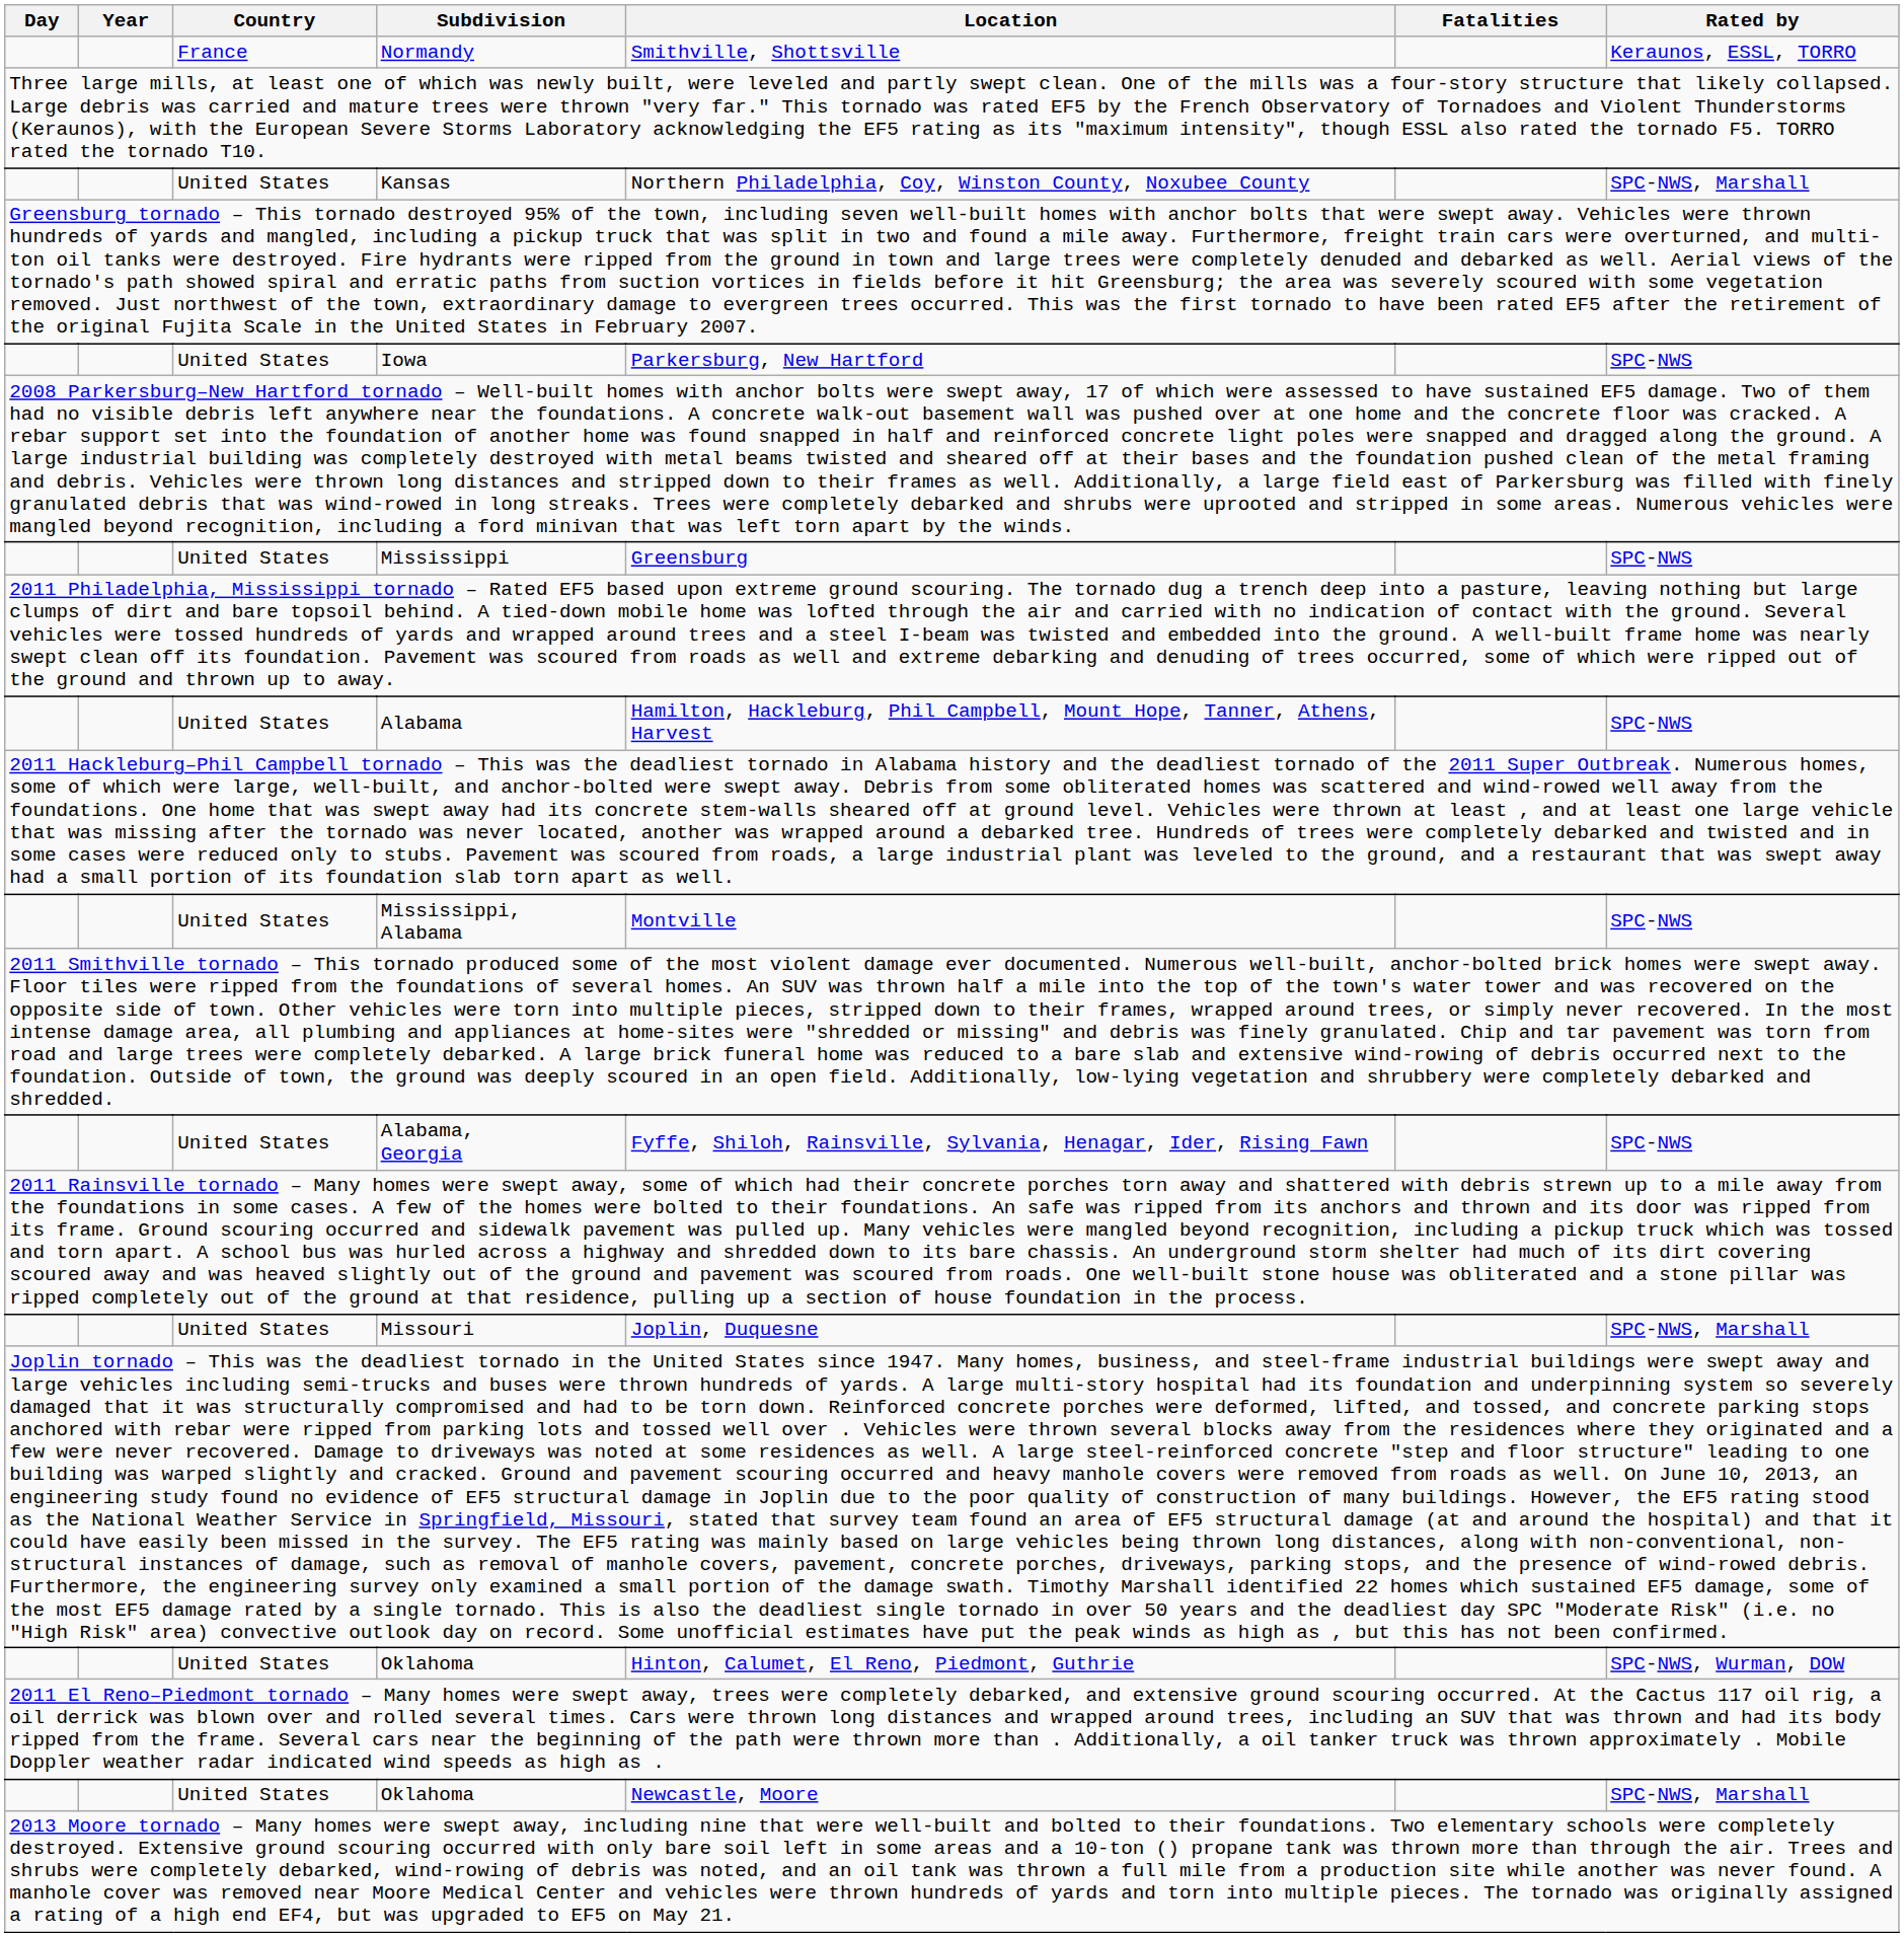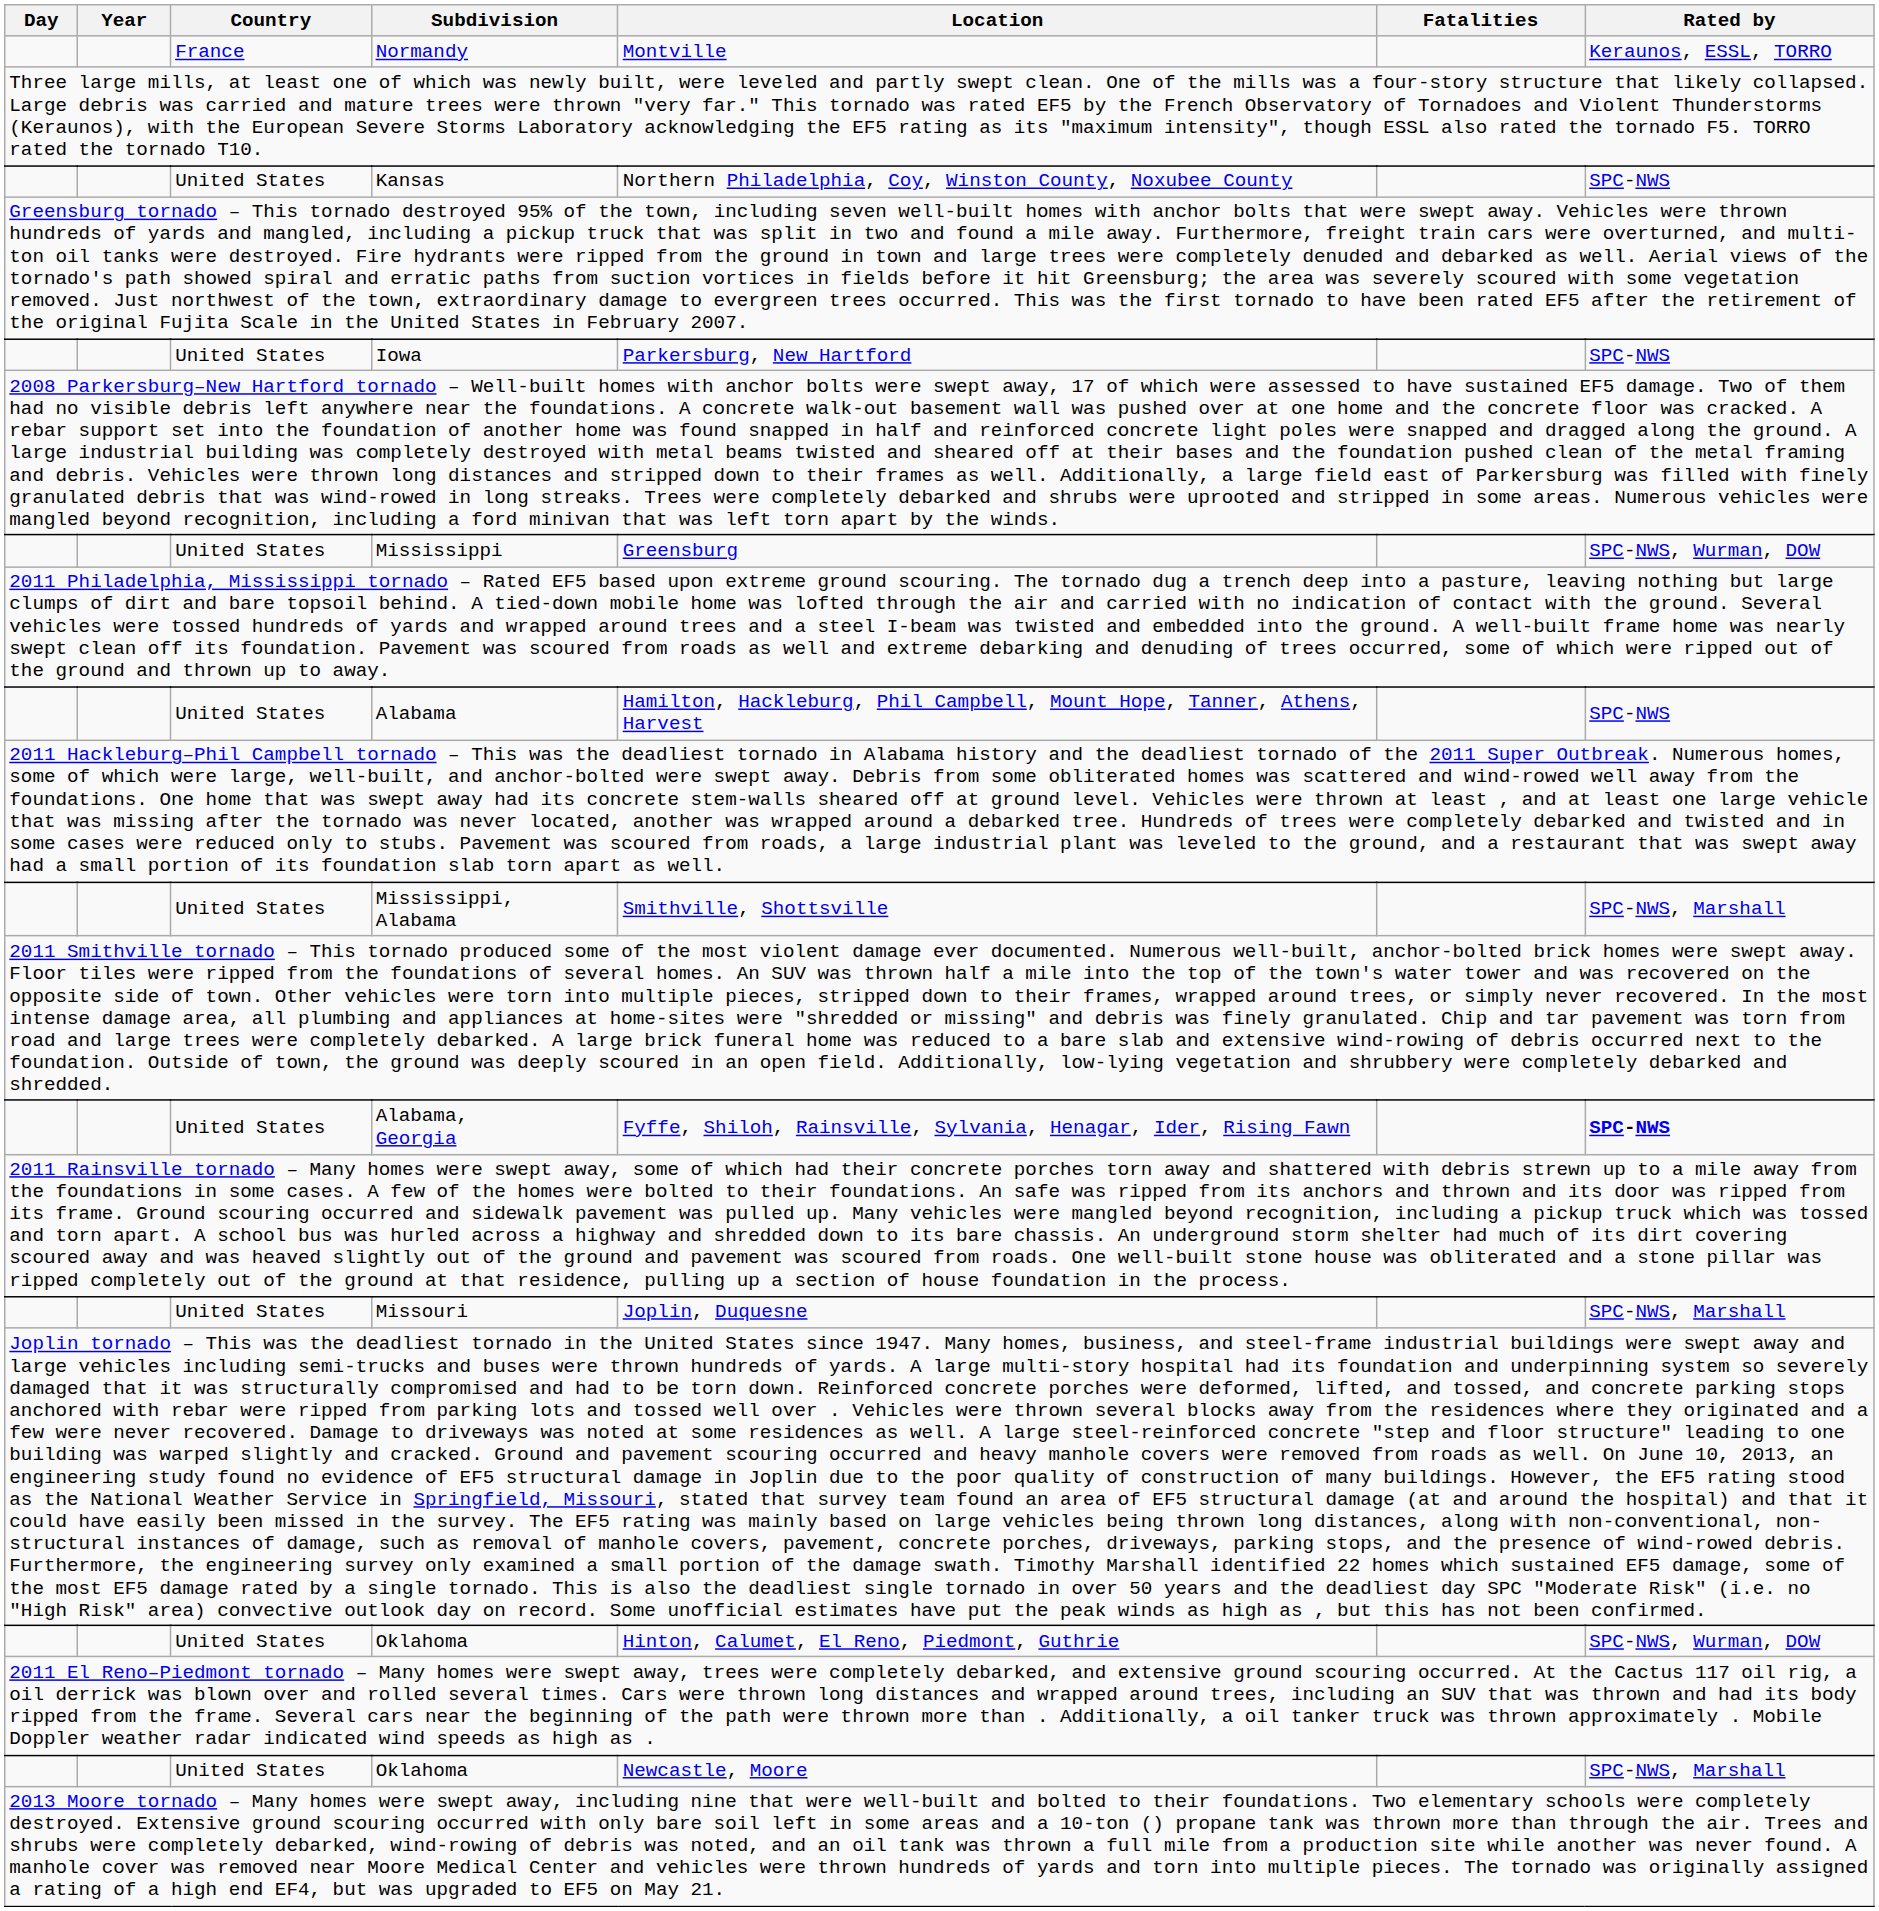Normandy | Location: Smithville, Shottsville -> Montville
Kansas | Rated by: SPC-NWS, Marshall -> SPC-NWS
Mississippi | Rated by: SPC-NWS -> SPC-NWS, Wurman, DOW
Mississippi, Alabama | Location: Montville -> Smithville, Shottsville
Mississippi, Alabama | Rated by: SPC-NWS -> SPC-NWS, Marshall
Alabama, Georgia | Rated by: normal -> bold
